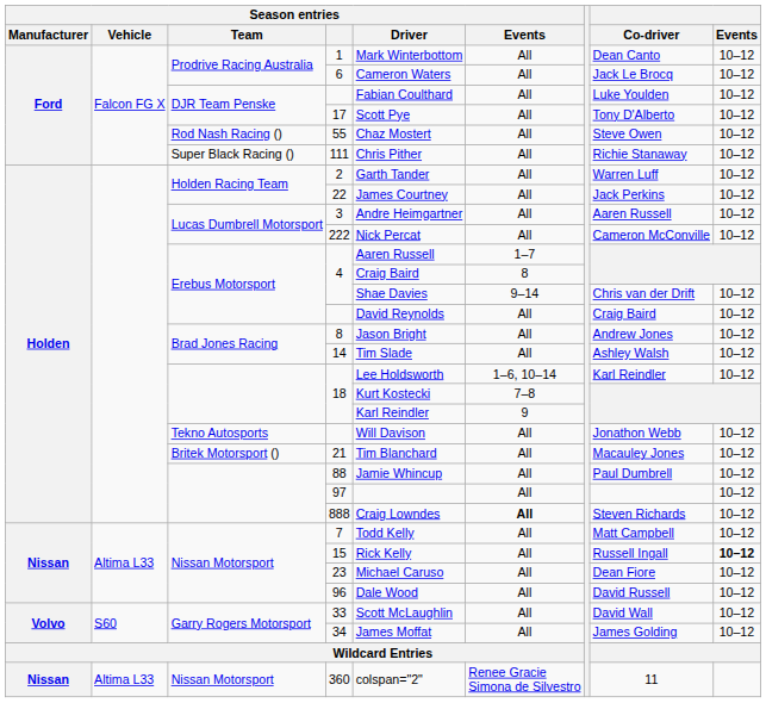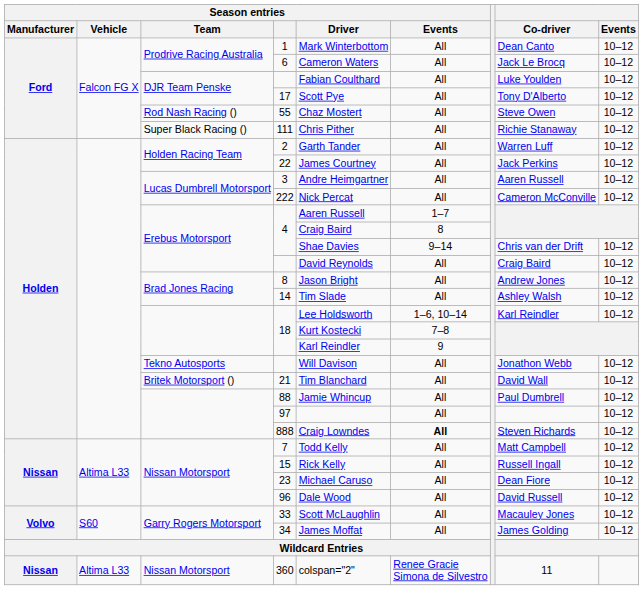21 | Co-driver: Macauley Jones -> David Wall
15 | Events: bold -> normal
33 | Co-driver: David Wall -> Macauley Jones
